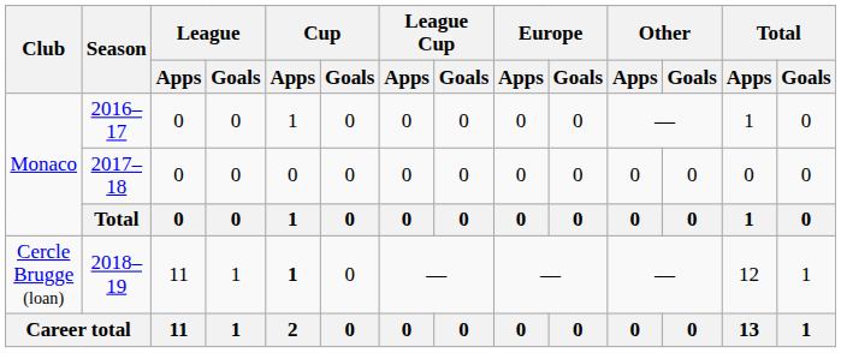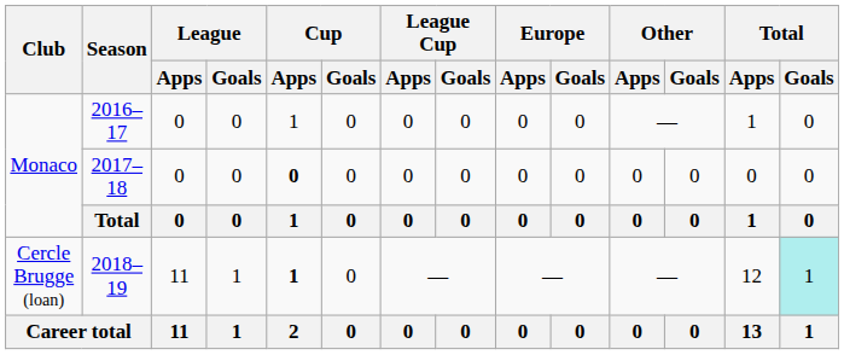2017–18 | Cup / Apps: normal -> bold
2018–19 | Total / Goals: no background -> paleturquoise background
